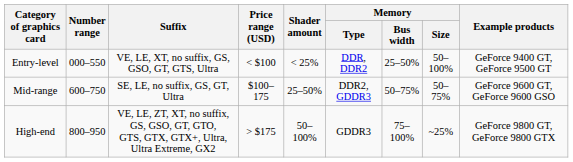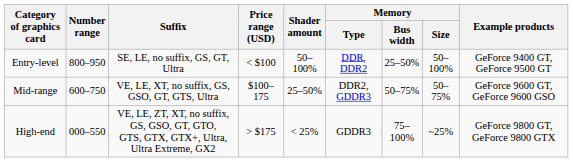Entry-level | Number range: 000–550 -> 800–950
Entry-level | Suffix: VE, LE, XT, no suffix, GS, GSO, GT, GTS, Ultra -> SE, LE, no suffix, GS, GT, Ultra
Entry-level | Shader amount: < 25% -> 50–100%
Mid-range | Suffix: SE, LE, no suffix, GS, GT, Ultra -> VE, LE, XT, no suffix, GS, GSO, GT, GTS, Ultra
High-end | Number range: 800–950 -> 000–550
High-end | Shader amount: 50–100% -> < 25%
